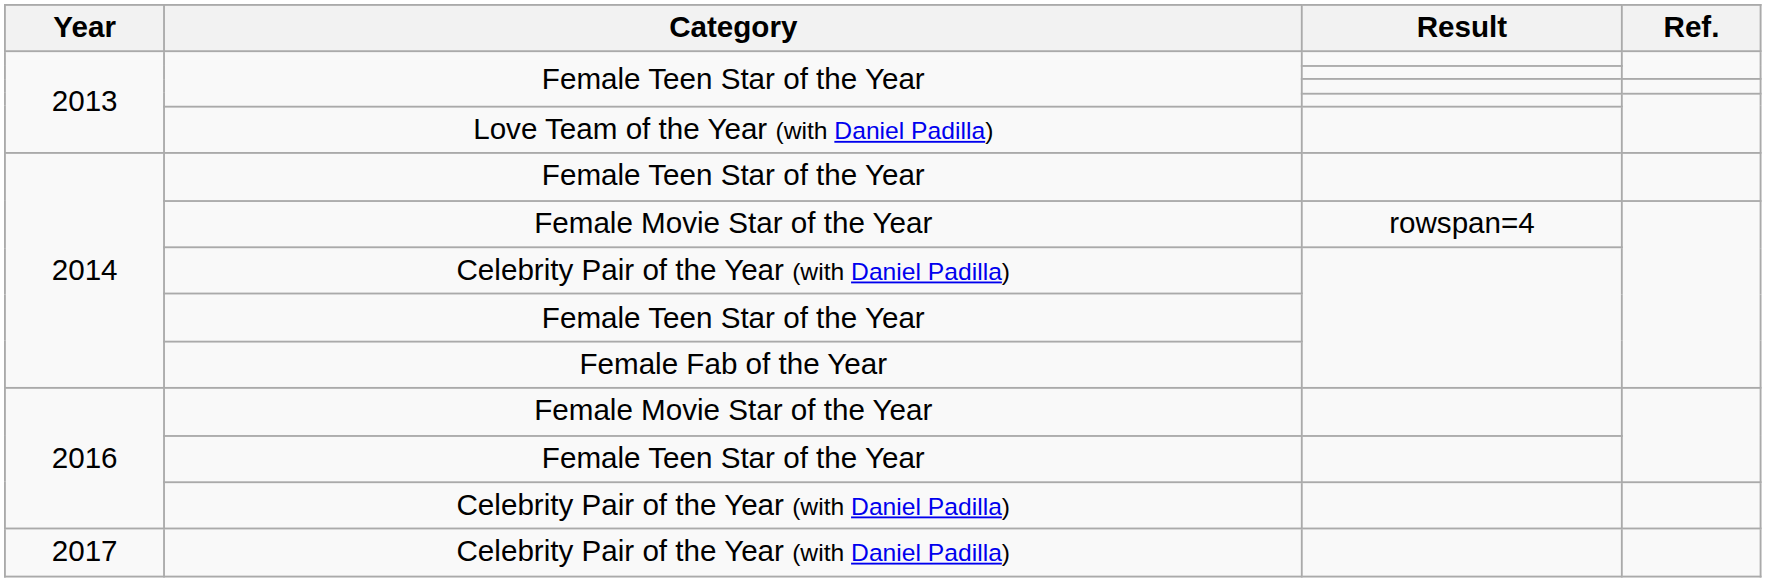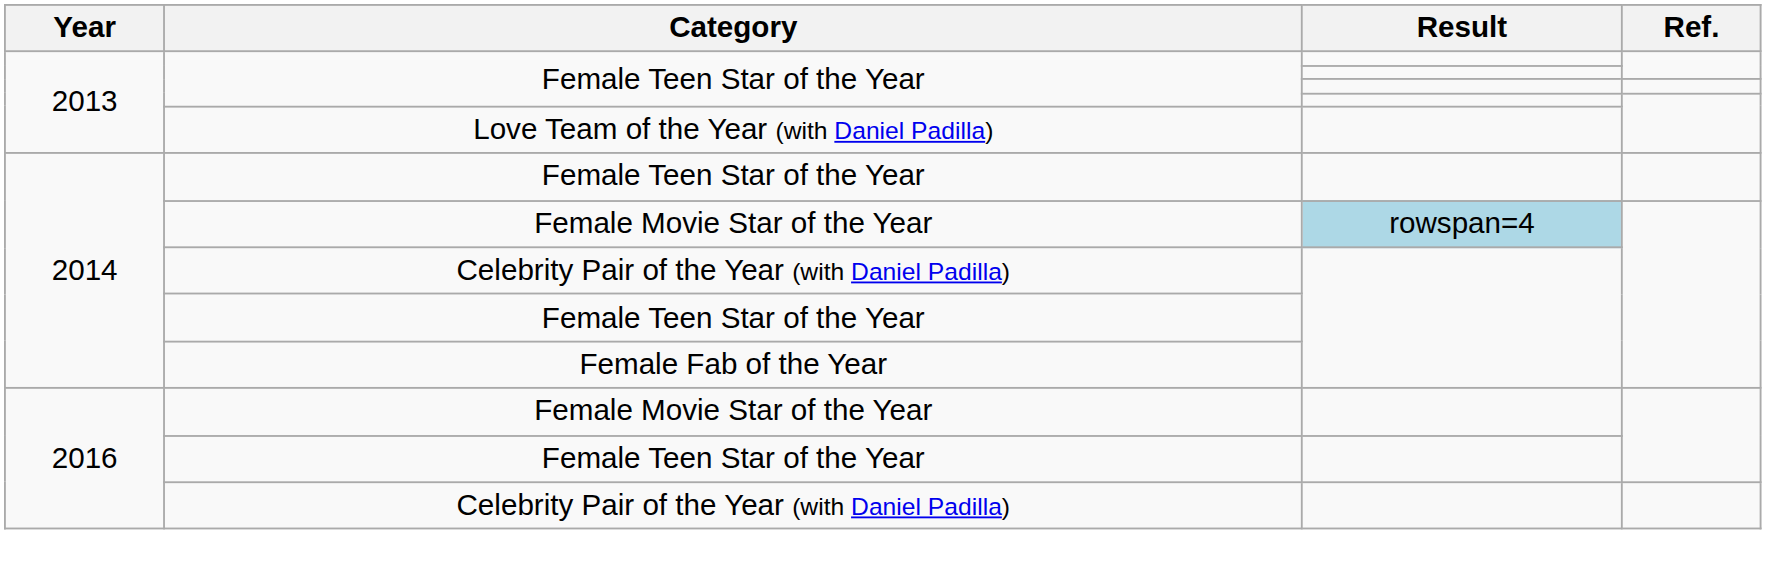2014 / Female Movie Star of the Year | Result: no background -> lightblue background
- row: 2017 | Celebrity Pair of the Year (with Daniel Padilla)
